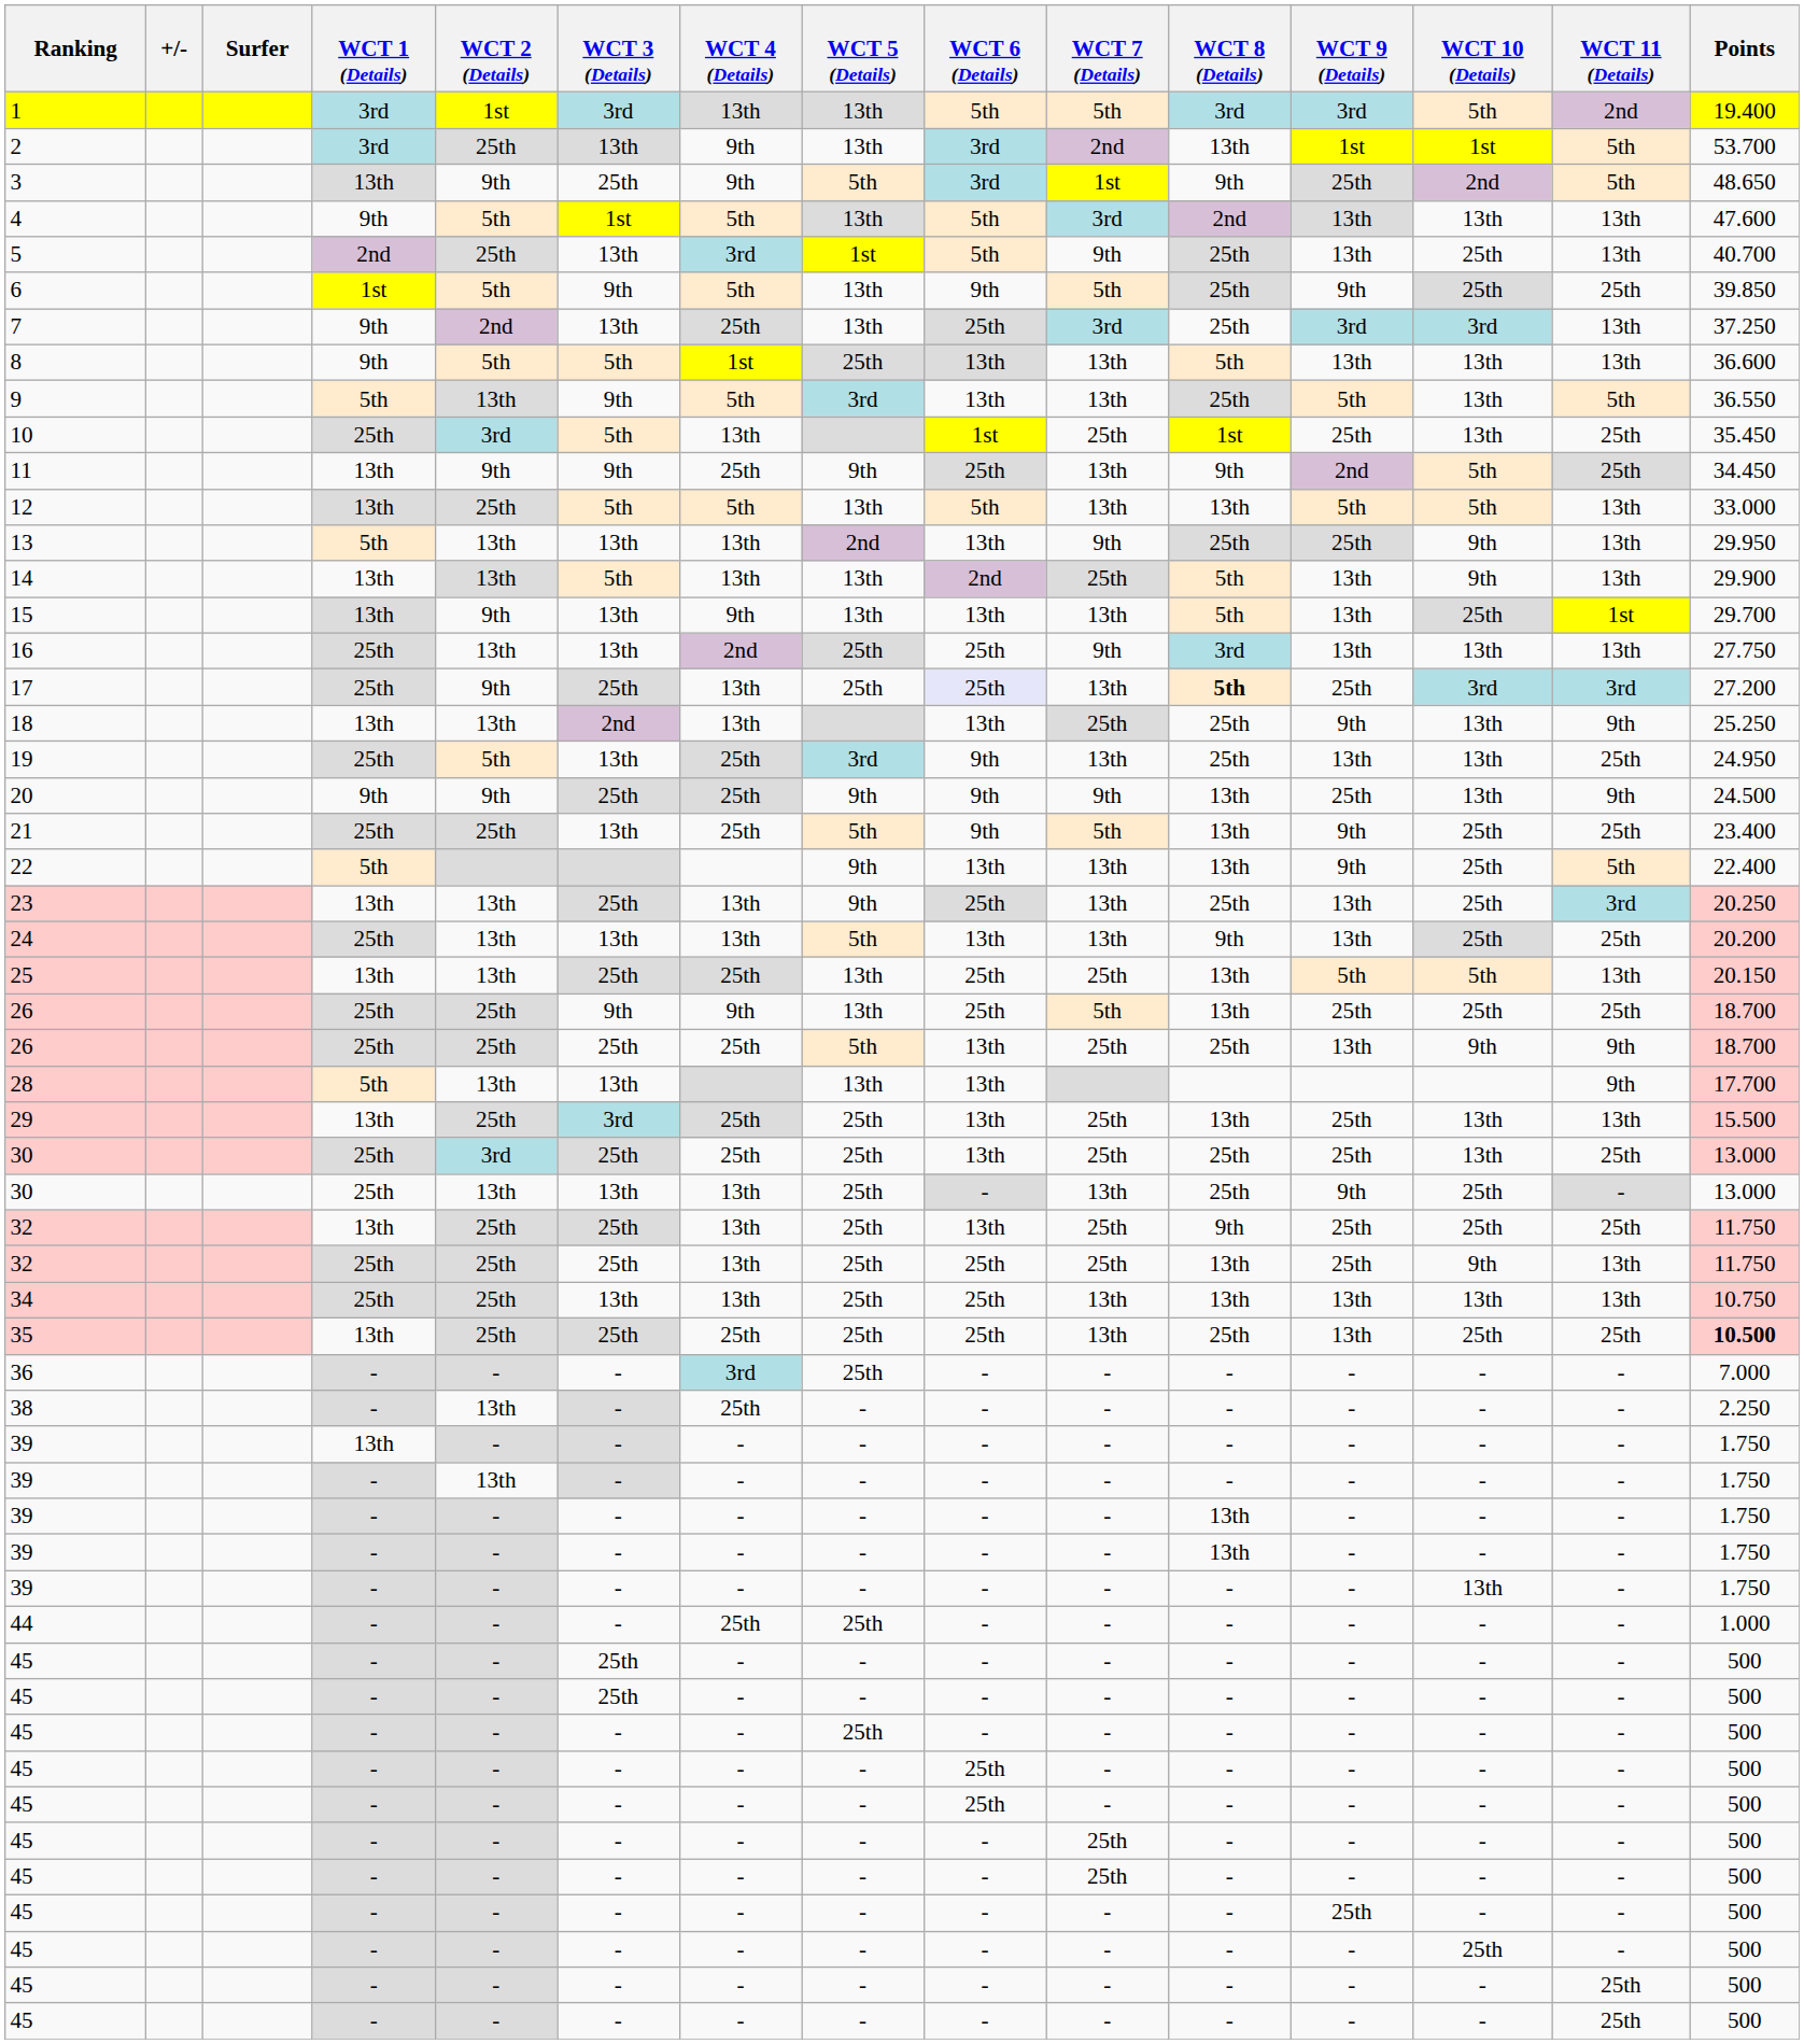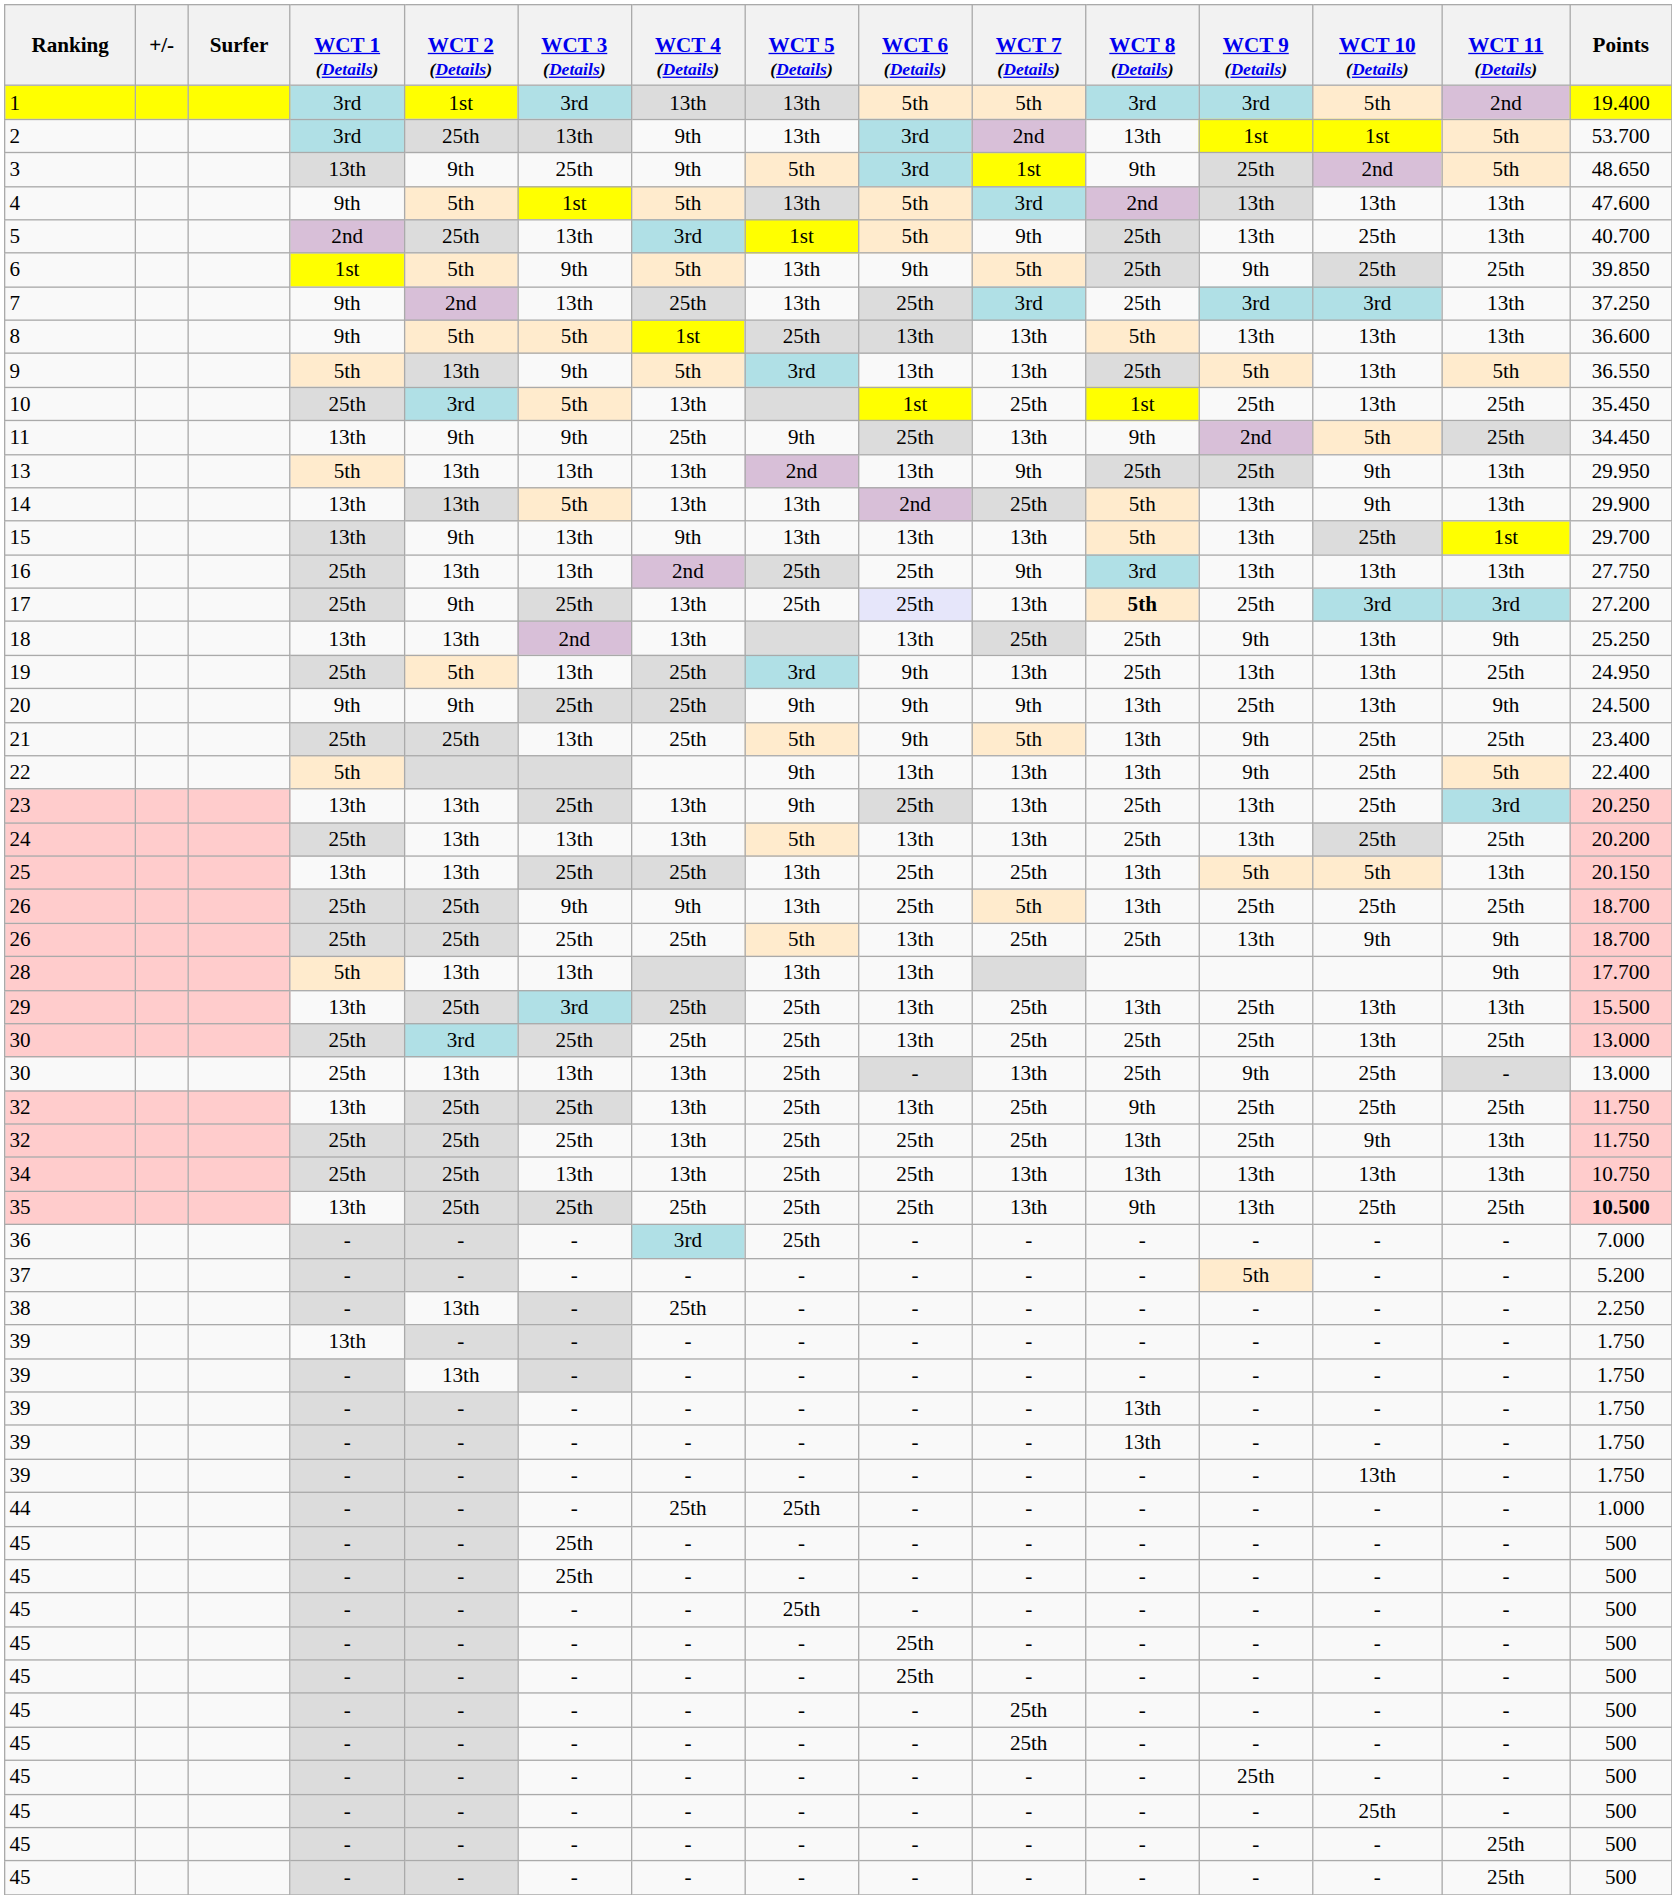- row: 12 | 13th | 25th | 5th | 5th | 13th | 5th | 13th | 13th | 5th | 5th | 13th | 33.000
24 | WCT 8 (Details): 9th -> 25th
35 | WCT 8 (Details): 25th -> 9th
+ row: 37 | - | - | - | - | - | - | - | - | 5th | - | - | 5.200
